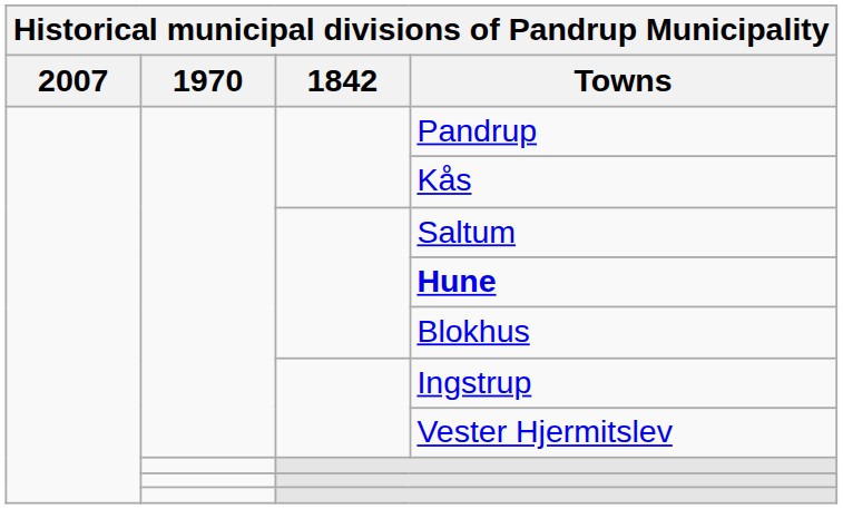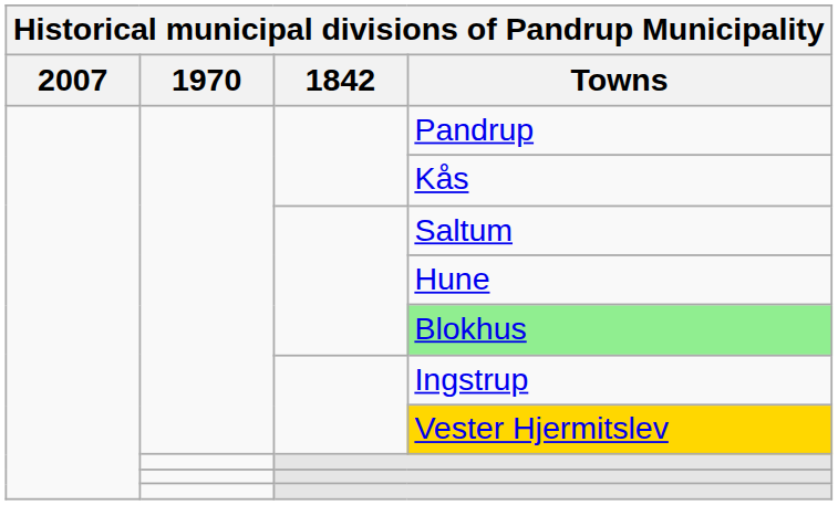Hune | Towns: bold -> normal
Blokhus | Towns: no background -> lightgreen background
Vester Hjermitslev | Towns: no background -> gold background
